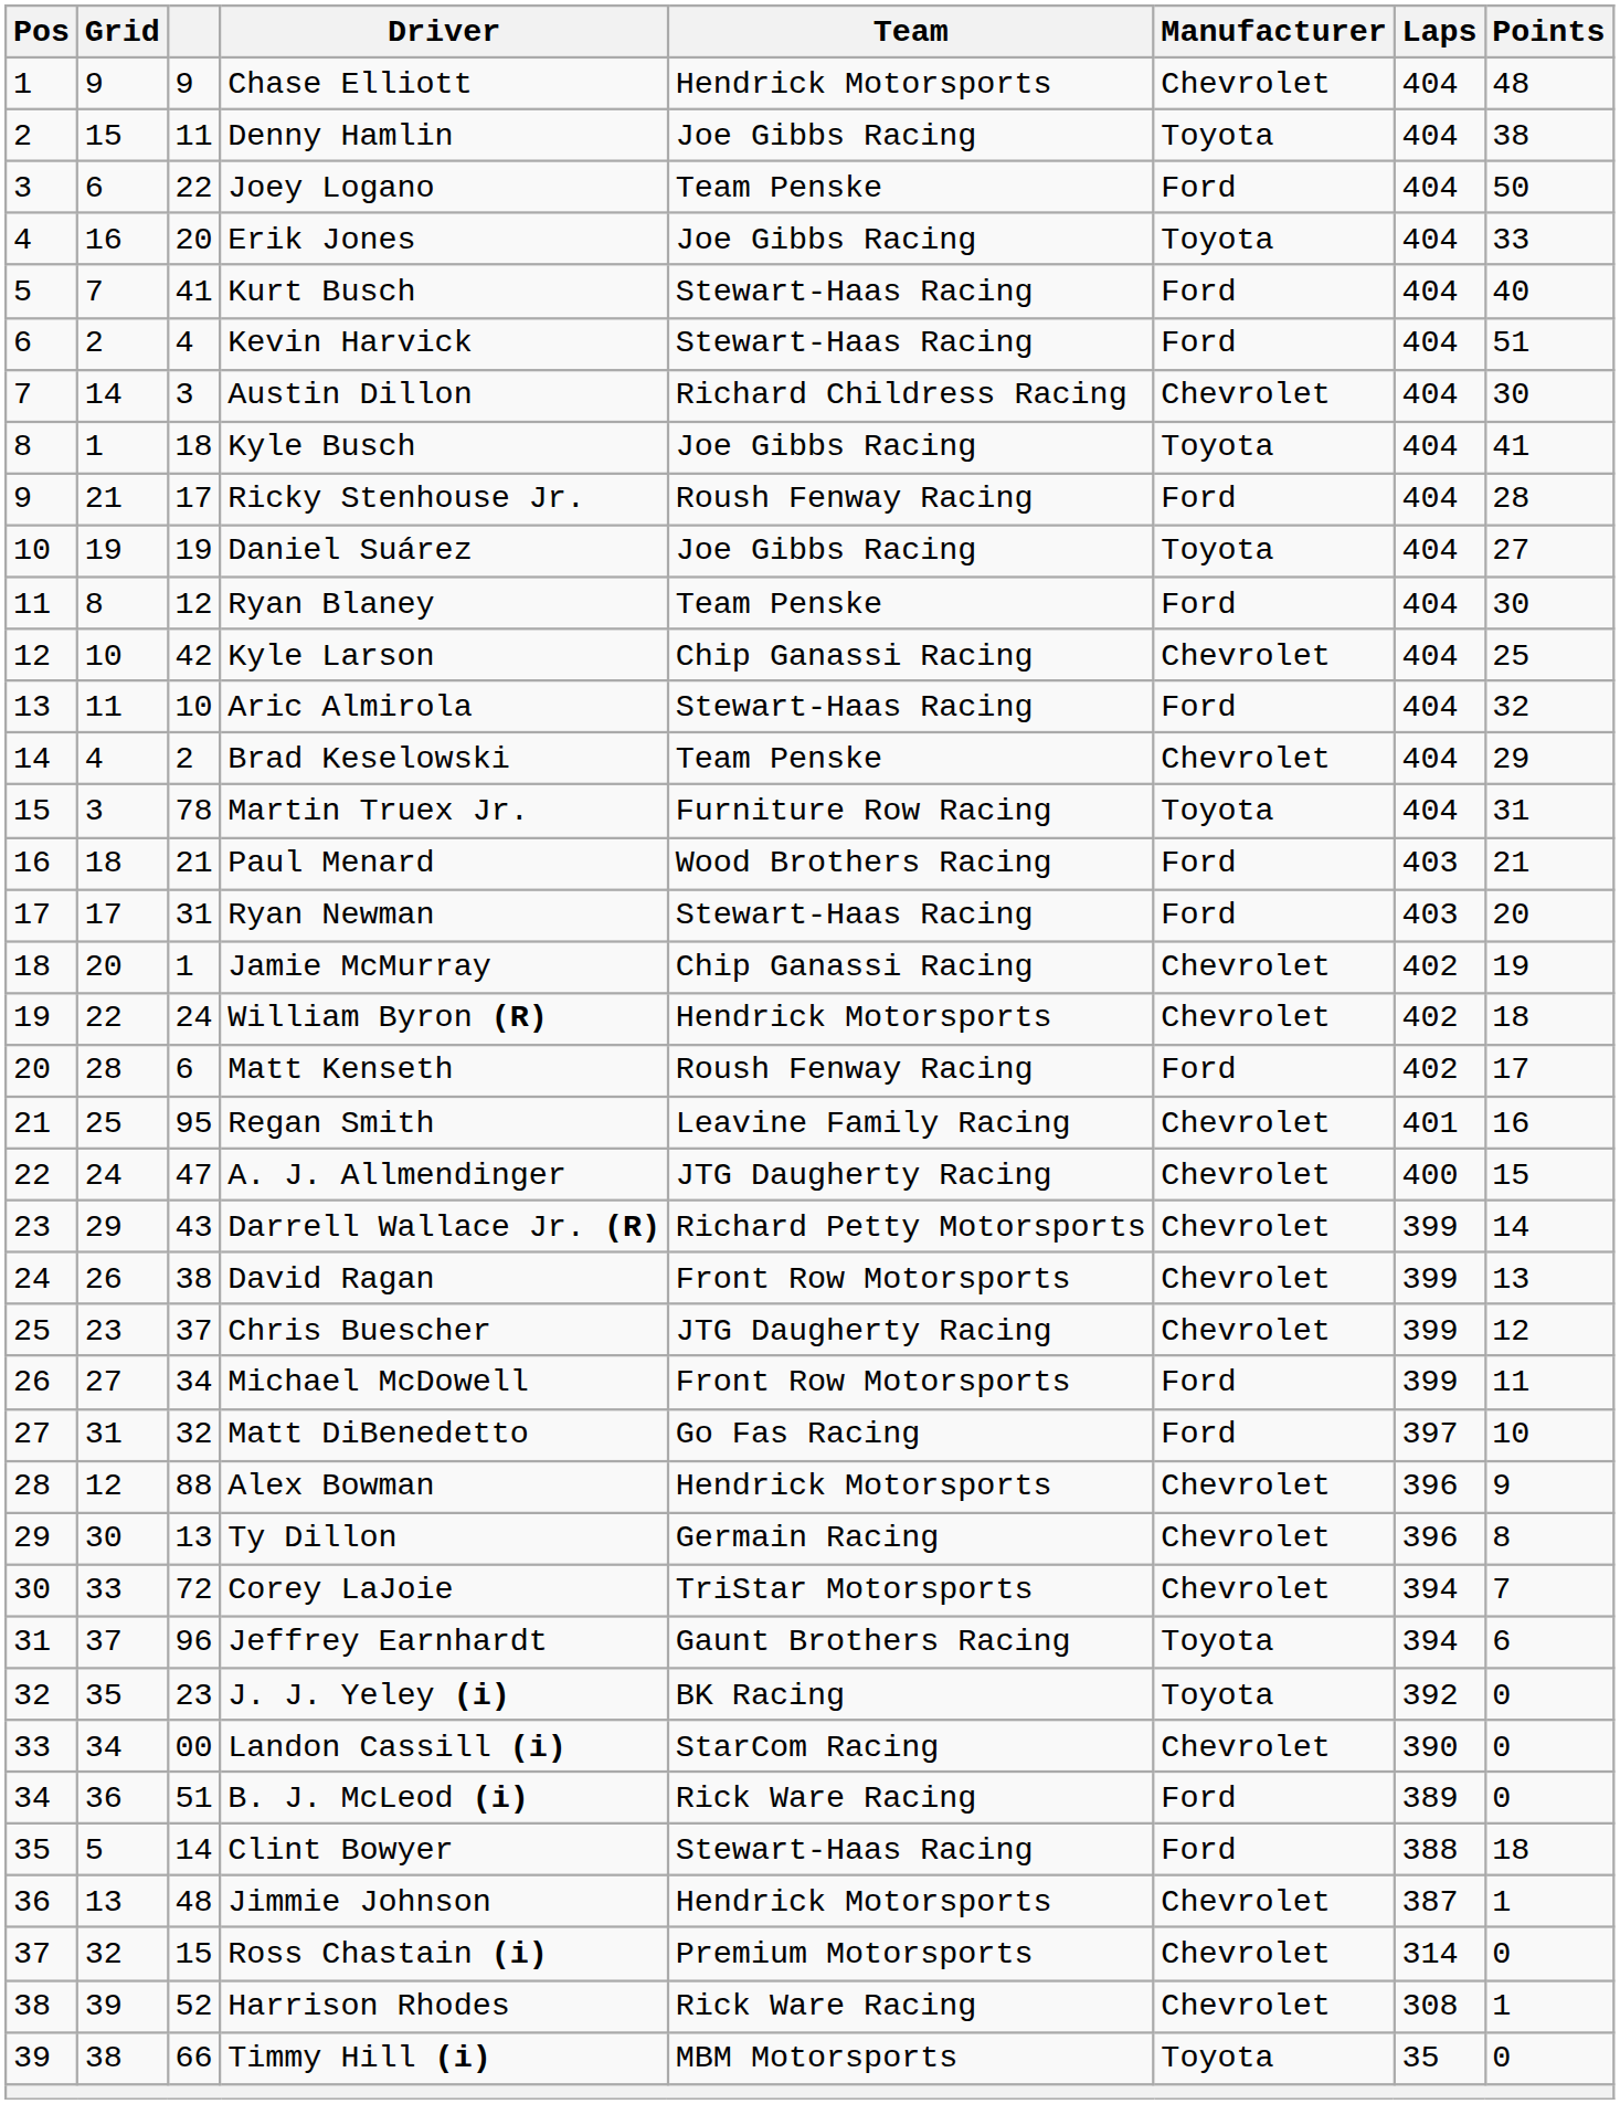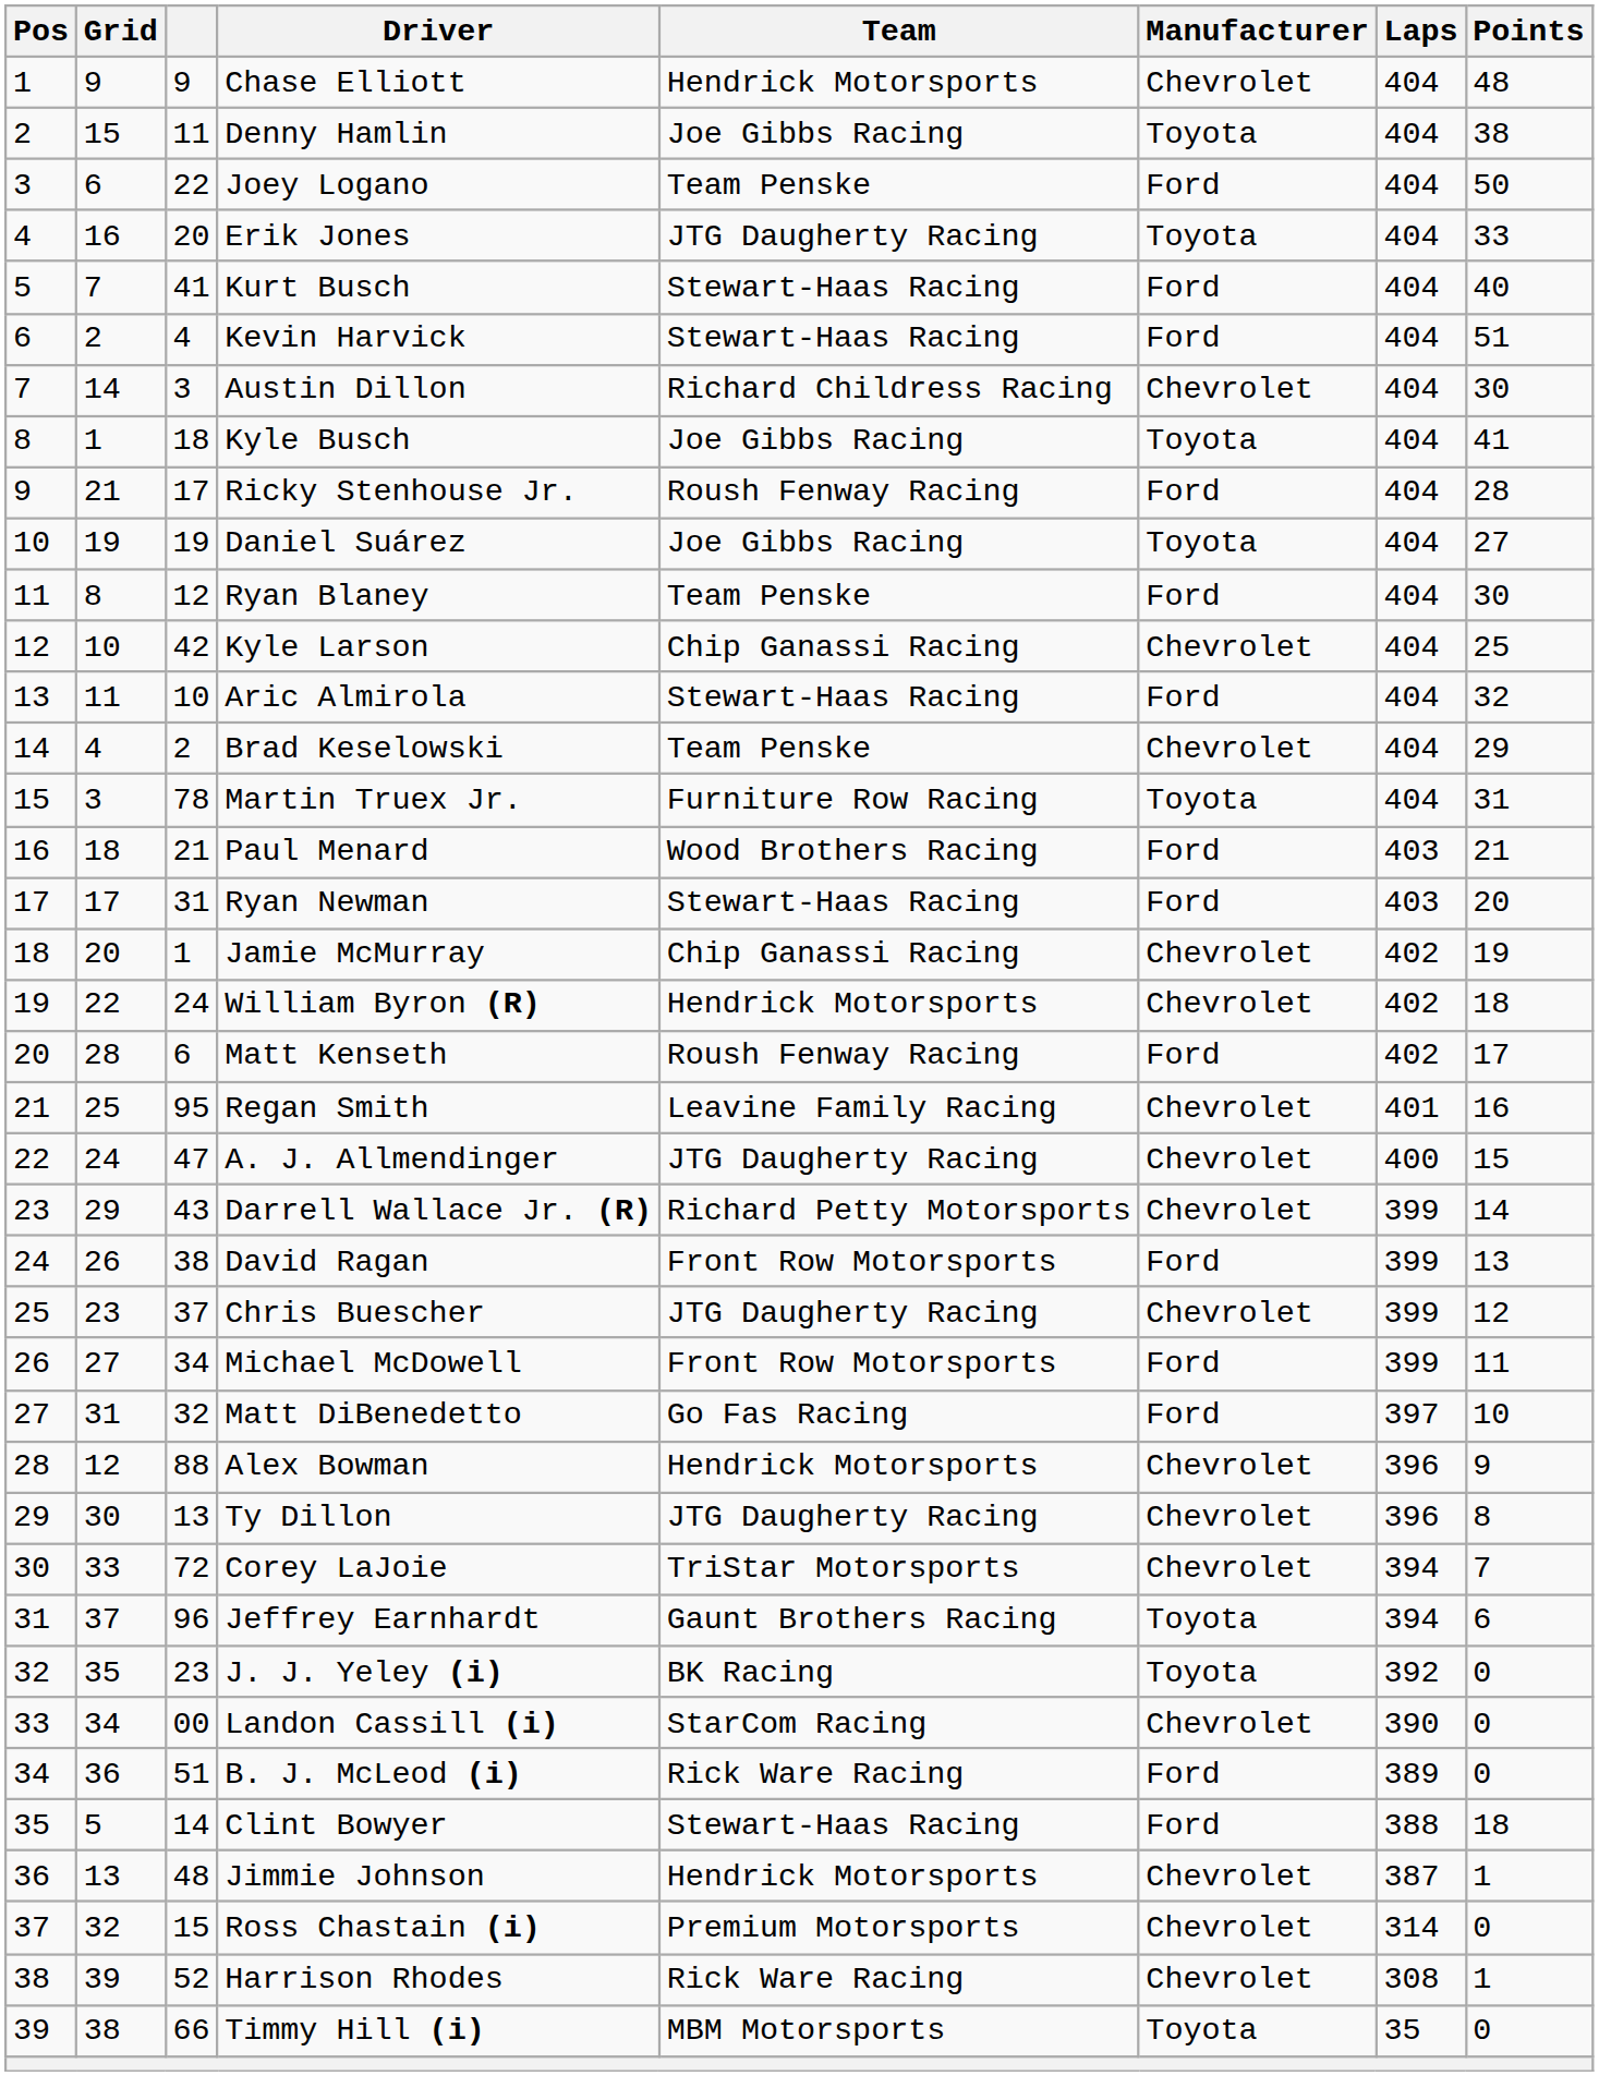Erik Jones | Team: Joe Gibbs Racing -> JTG Daugherty Racing
David Ragan | Manufacturer: Chevrolet -> Ford
Ty Dillon | Team: Germain Racing -> JTG Daugherty Racing
